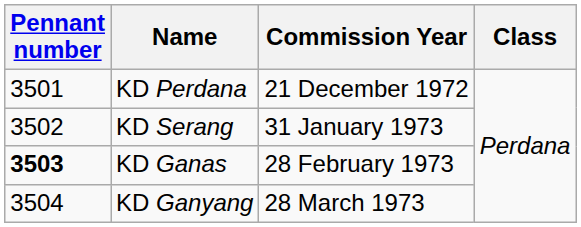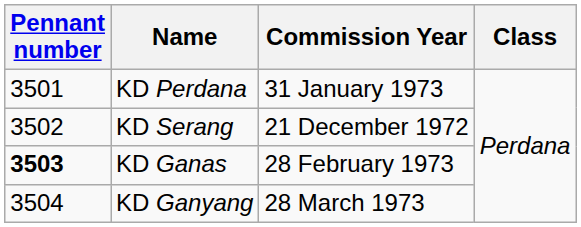KD Perdana | Commission Year: 21 December 1972 -> 31 January 1973
KD Serang | Commission Year: 31 January 1973 -> 21 December 1972
